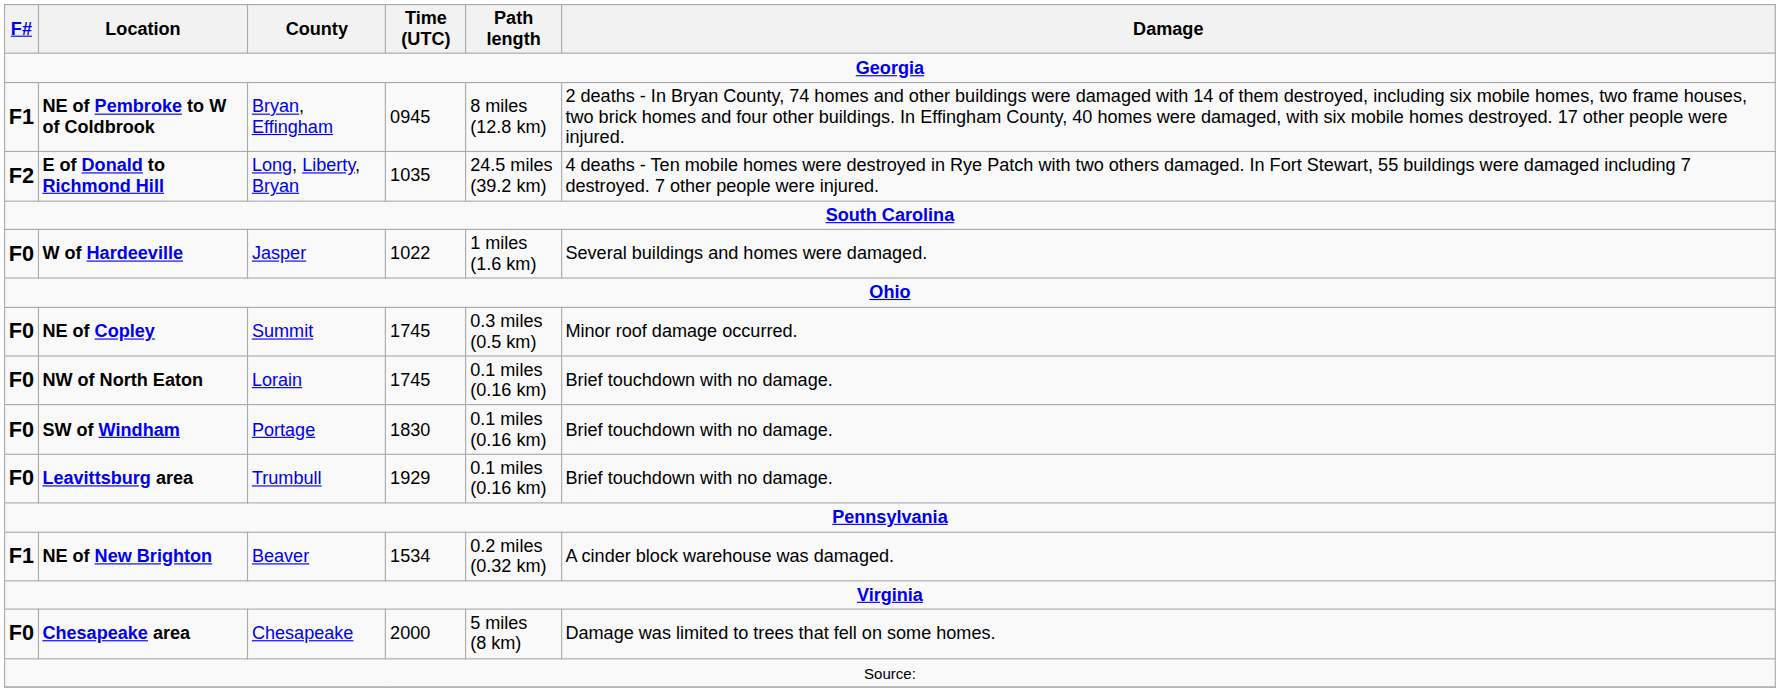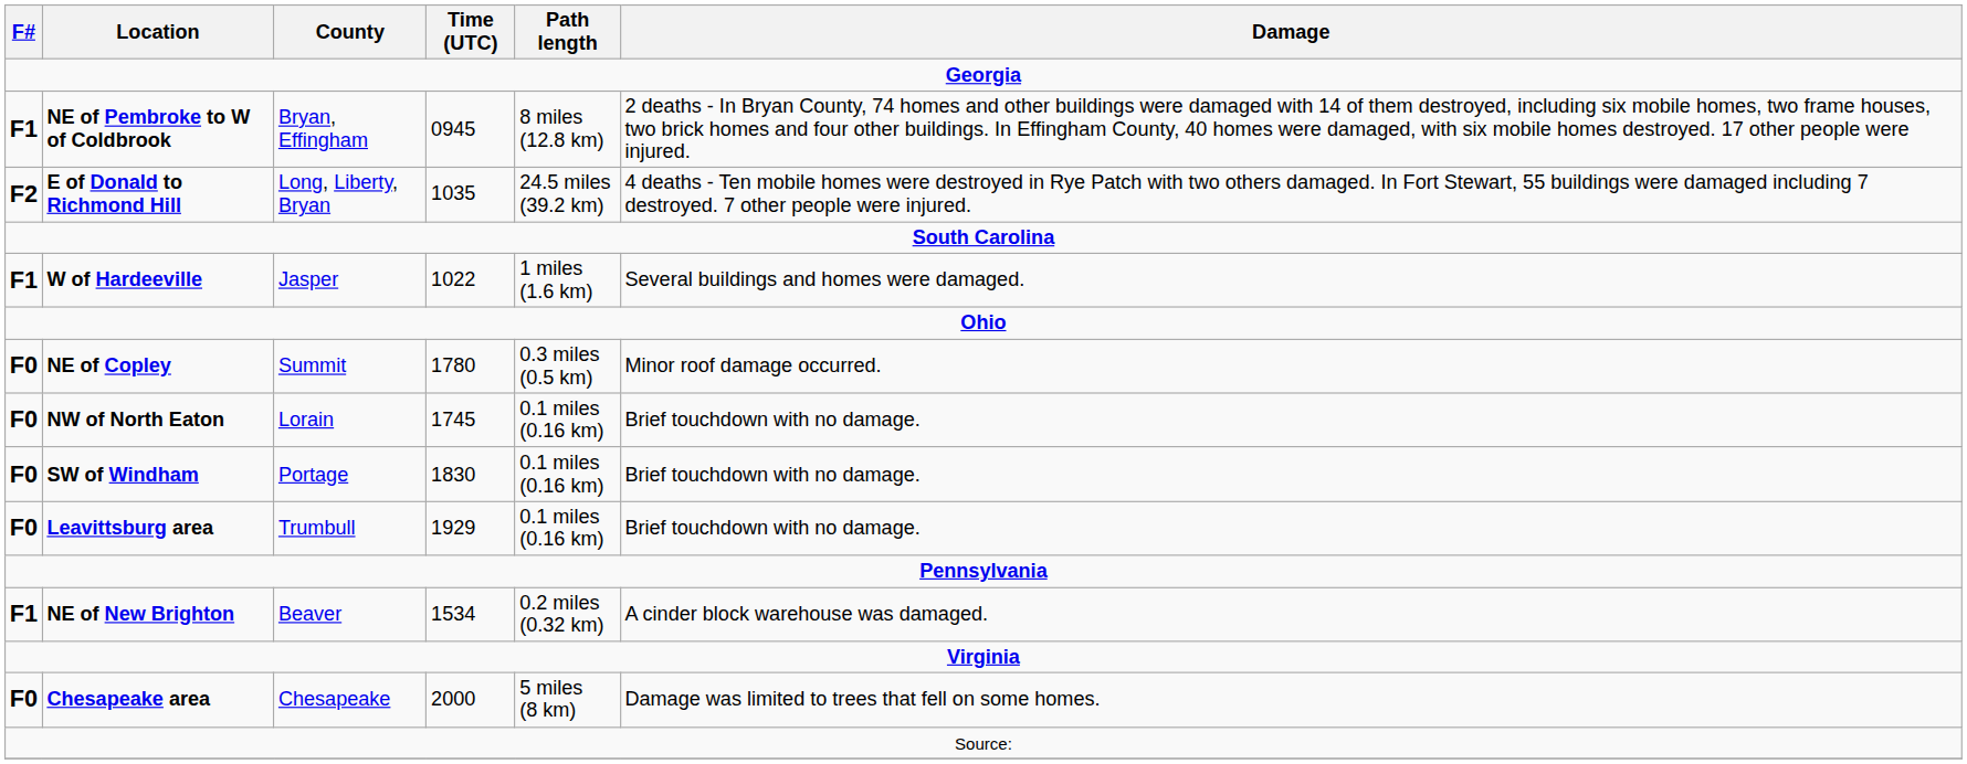W of Hardeeville | F#: F0 -> F1
NE of Copley | Time (UTC): 1745 -> 1780
